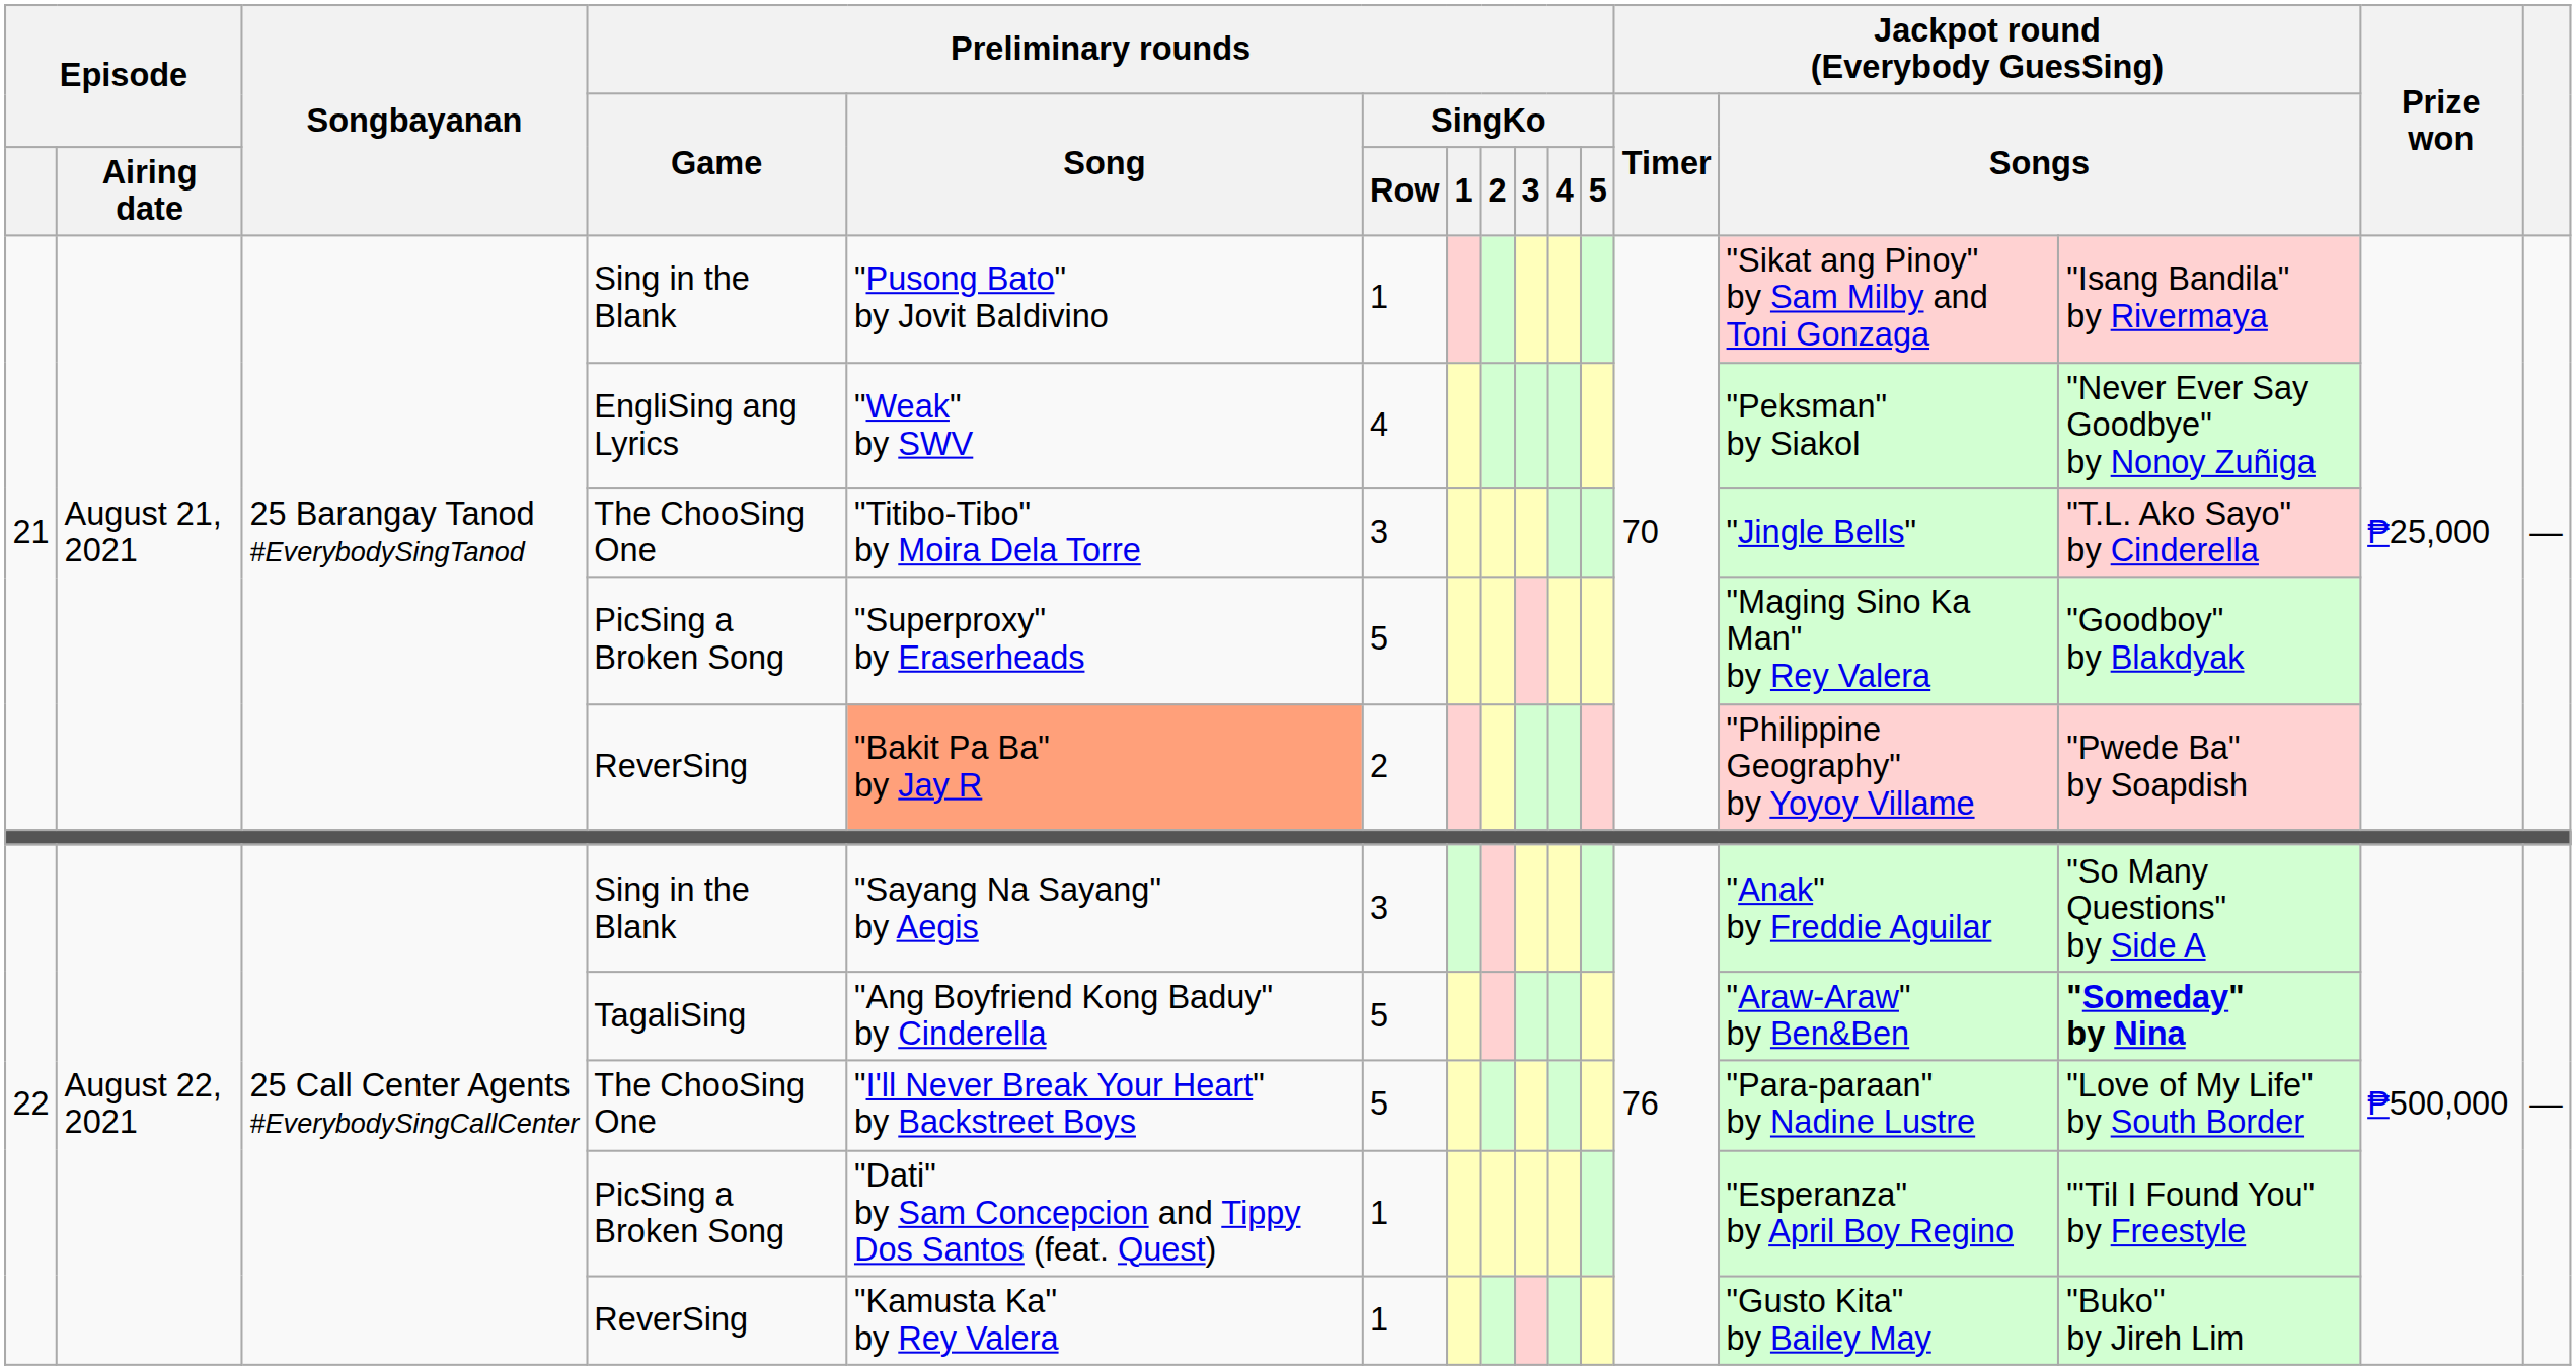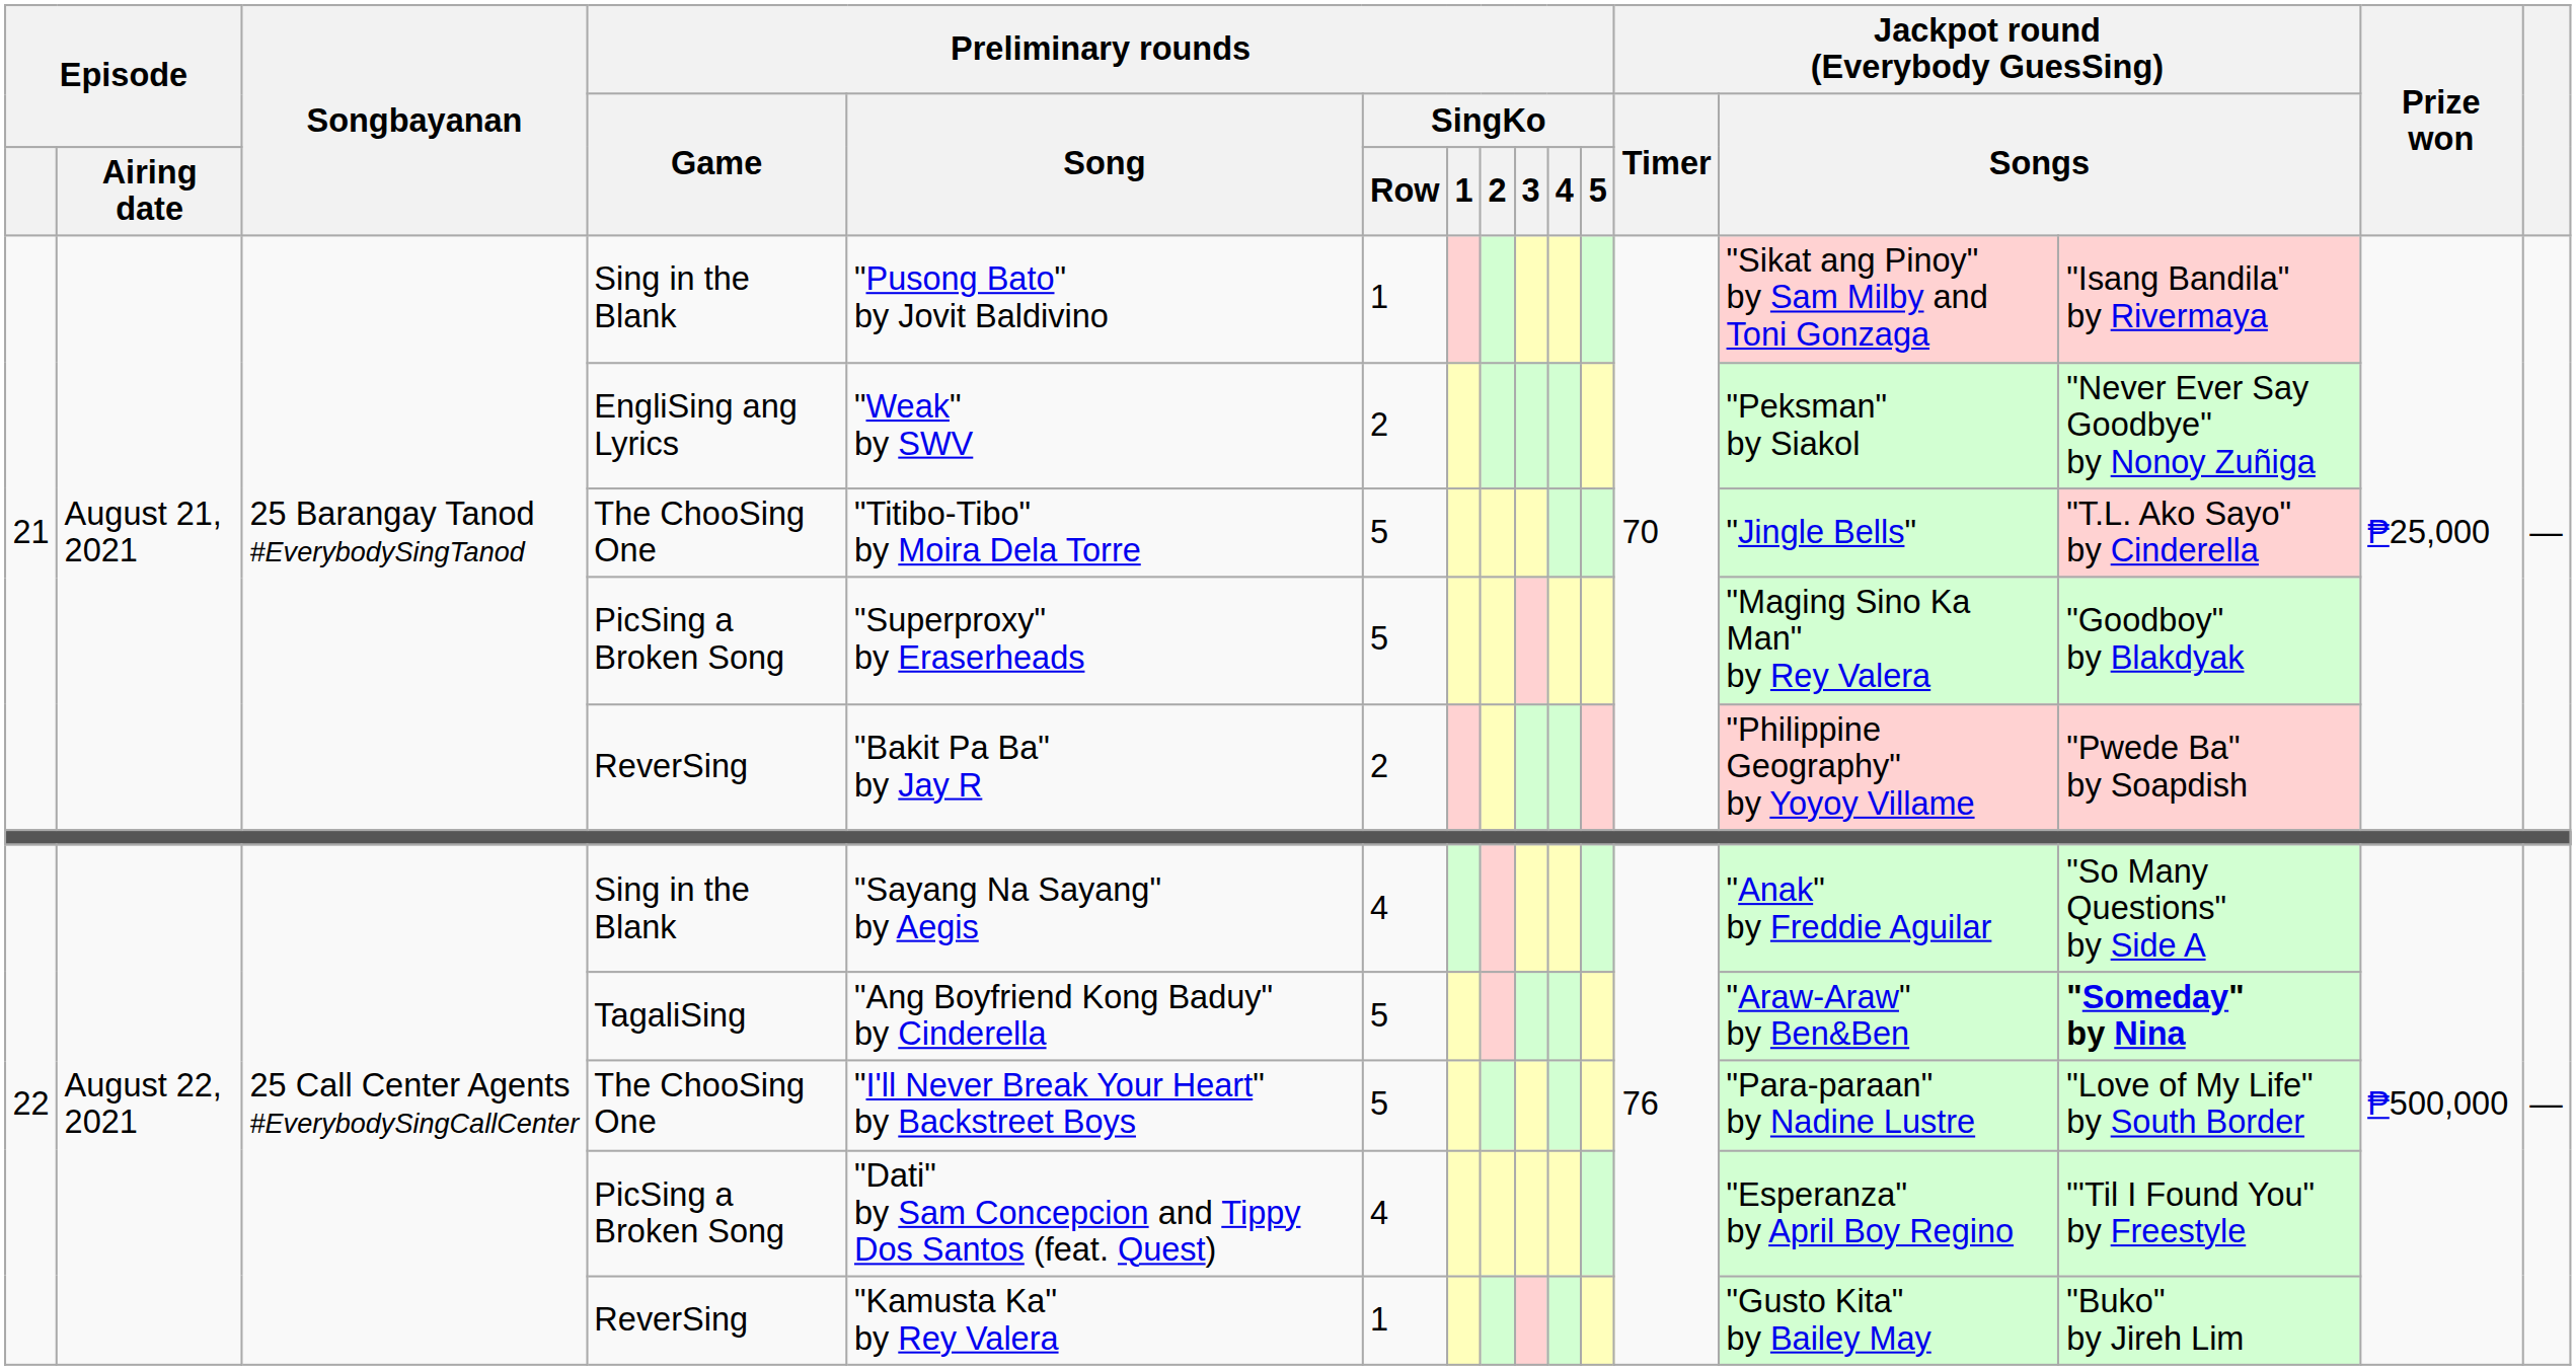EngliSing ang Lyrics | Preliminary rounds / SingKo / Row: 4 -> 2
21 / The ChooSing One | Preliminary rounds / SingKo / Row: 3 -> 5
21 / ReverSing | Preliminary rounds / Song: lightsalmon background -> no background
22 / Sing in the Blank | Preliminary rounds / SingKo / Row: 3 -> 4
22 / PicSing a Broken Song | Preliminary rounds / SingKo / Row: 1 -> 4
